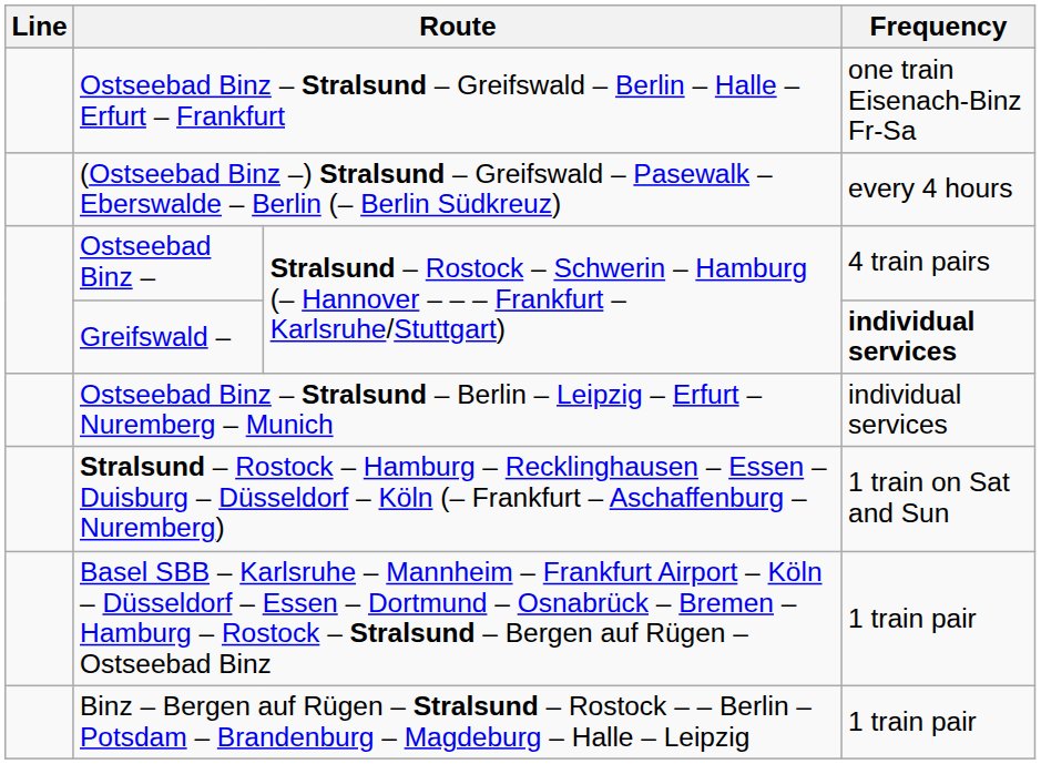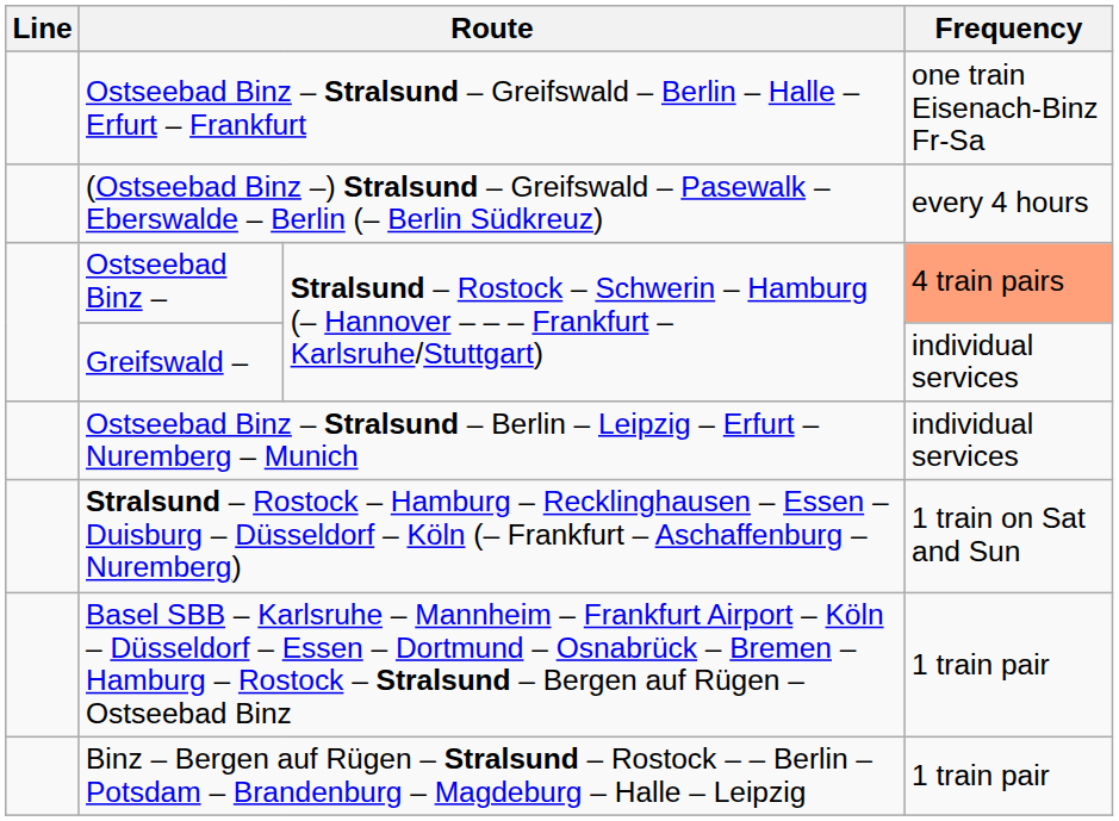Ostseebad Binz – | Frequency: no background -> lightsalmon background
Greifswald – | Frequency: bold -> normal
